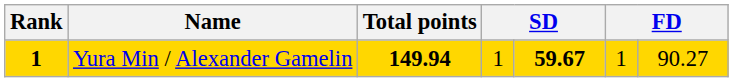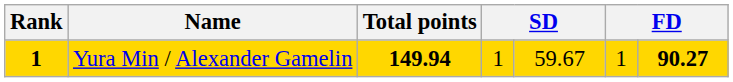Yura Min / Alexander Gamelin | column 5: bold -> normal
Yura Min / Alexander Gamelin | column 7: normal -> bold
